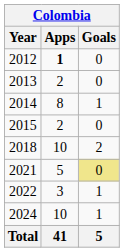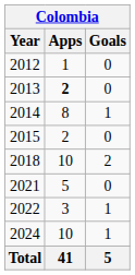2012 | Apps: bold -> normal
2013 | Apps: normal -> bold
2021 | Goals: khaki background -> no background
